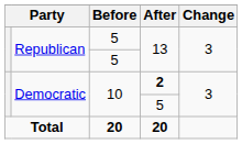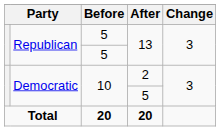2 | After: bold -> normal
